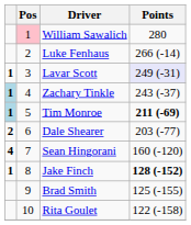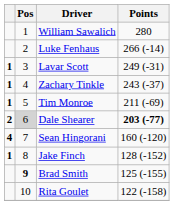William Sawalich | Pos: pink background -> no background
Lavar Scott | Points: lavender background -> no background
Zachary Tinkle | column 1: lightblue background -> no background
Tim Monroe | column 1: lightblue background -> no background
Tim Monroe | Points: bold -> normal
Dale Shearer | Pos: no background -> lightgrey background
Dale Shearer | Points: normal -> bold
Jake Finch | Points: bold -> normal
Brad Smith | Pos: normal -> bold
